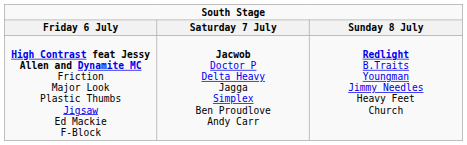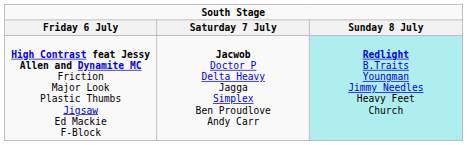row 3 | Sunday 8 July: no background -> paleturquoise background
